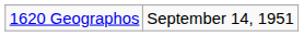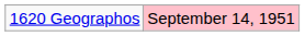1620 Geographos | column 2: no background -> pink background
